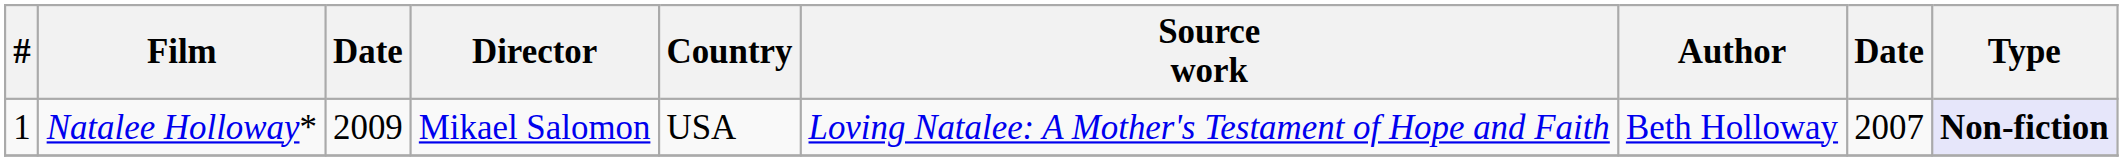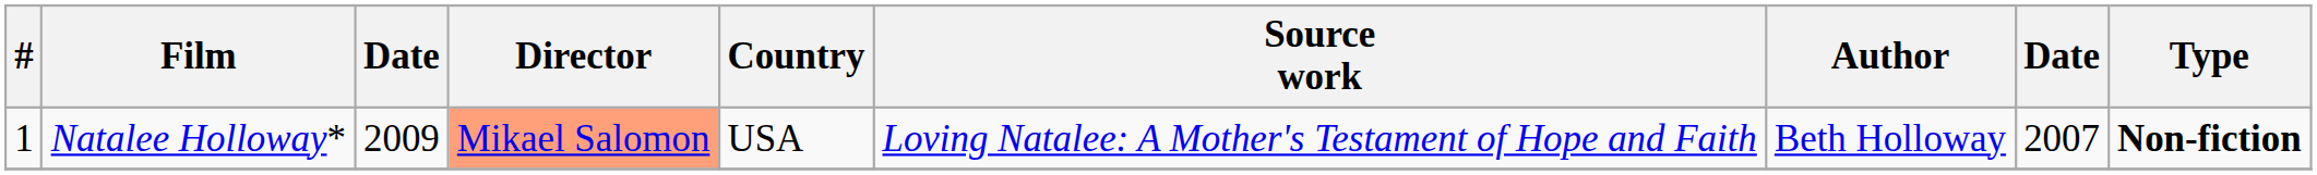Natalee Holloway* | Director: no background -> lightsalmon background
Natalee Holloway* | Type: lavender background -> no background
